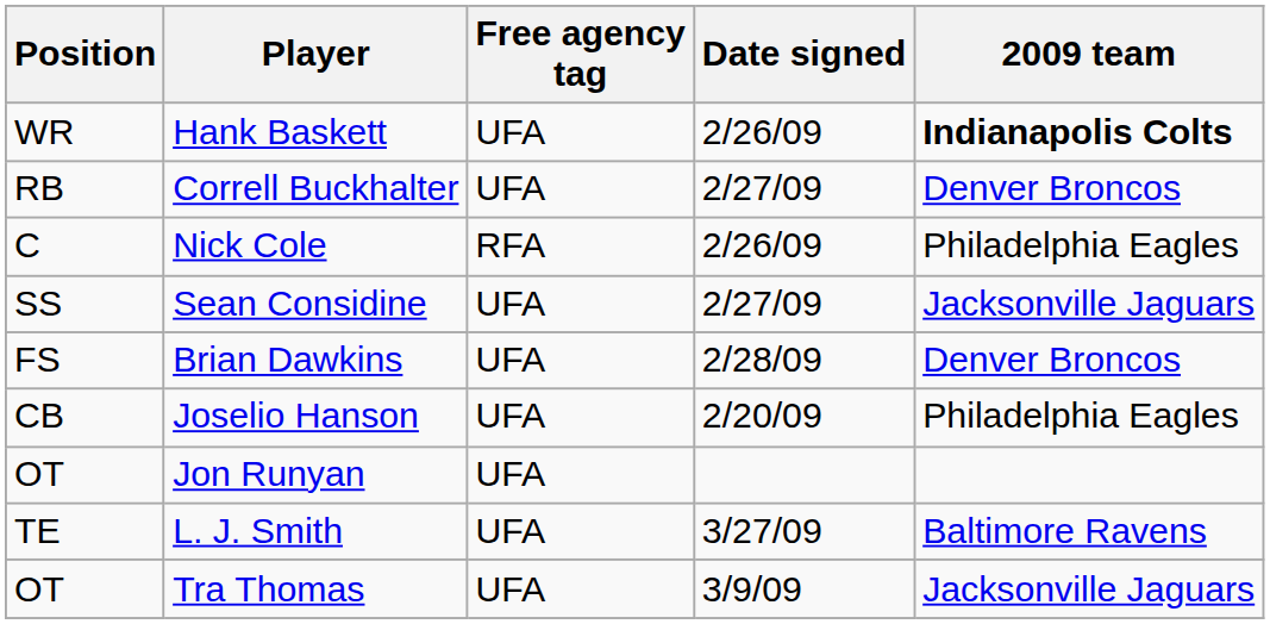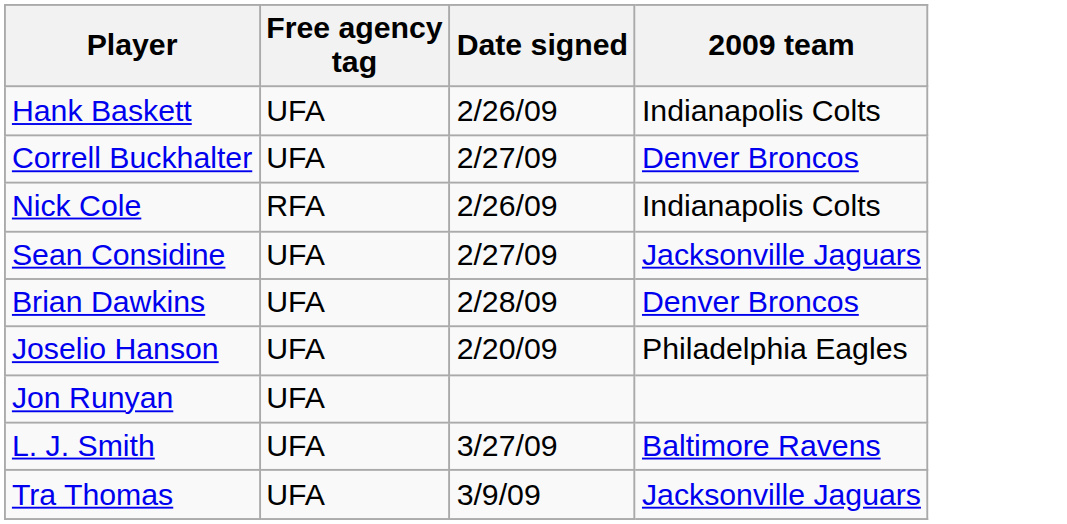- column: Position | WR | RB | C | SS | FS | CB | OT | TE | OT
Hank Baskett | 2009 team: bold -> normal
Nick Cole | 2009 team: Philadelphia Eagles -> Indianapolis Colts
